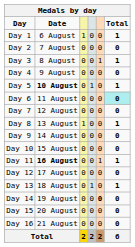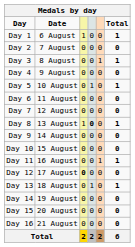Day 5 | Date: bold -> normal
Day 6 | Total: paleturquoise background -> no background
Day 8 | column 4: normal -> bold
Day 11 | Date: bold -> normal
Day 12 | column 3: normal -> bold
Day 14 | column 5: bold -> normal
